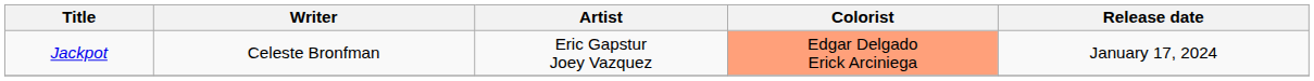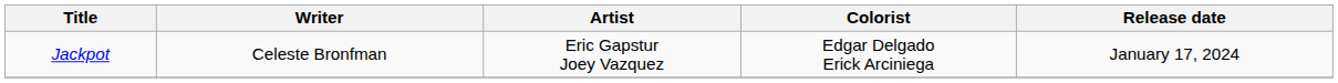Jackpot | Colorist: lightsalmon background -> no background
